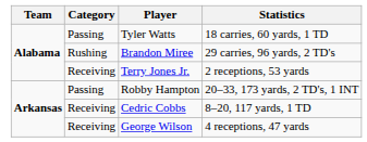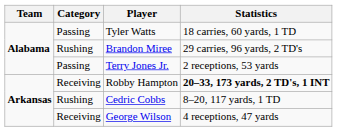Terry Jones Jr. | Category: Receiving -> Passing
Robby Hampton | Category: Passing -> Receiving
Robby Hampton | Statistics: normal -> bold
Cedric Cobbs | Category: Receiving -> Rushing
